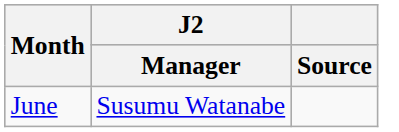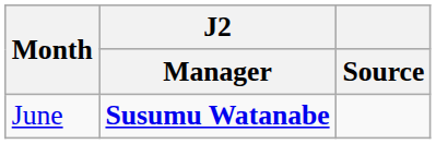June | J2 / Manager: normal -> bold
